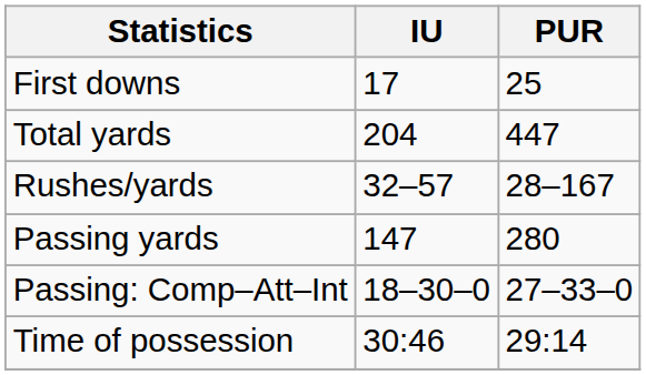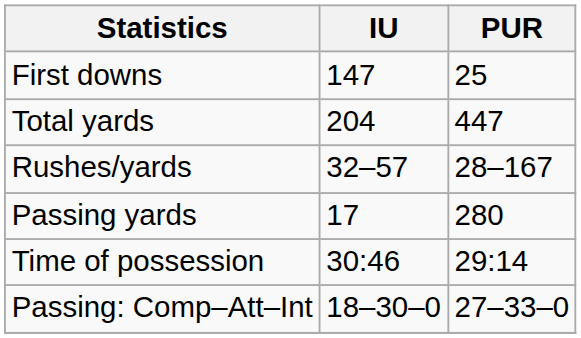First downs | IU: 17 -> 147
Passing yards | IU: 147 -> 17
rows swapped: Passing: Comp–Att–Int <-> Time of possession
